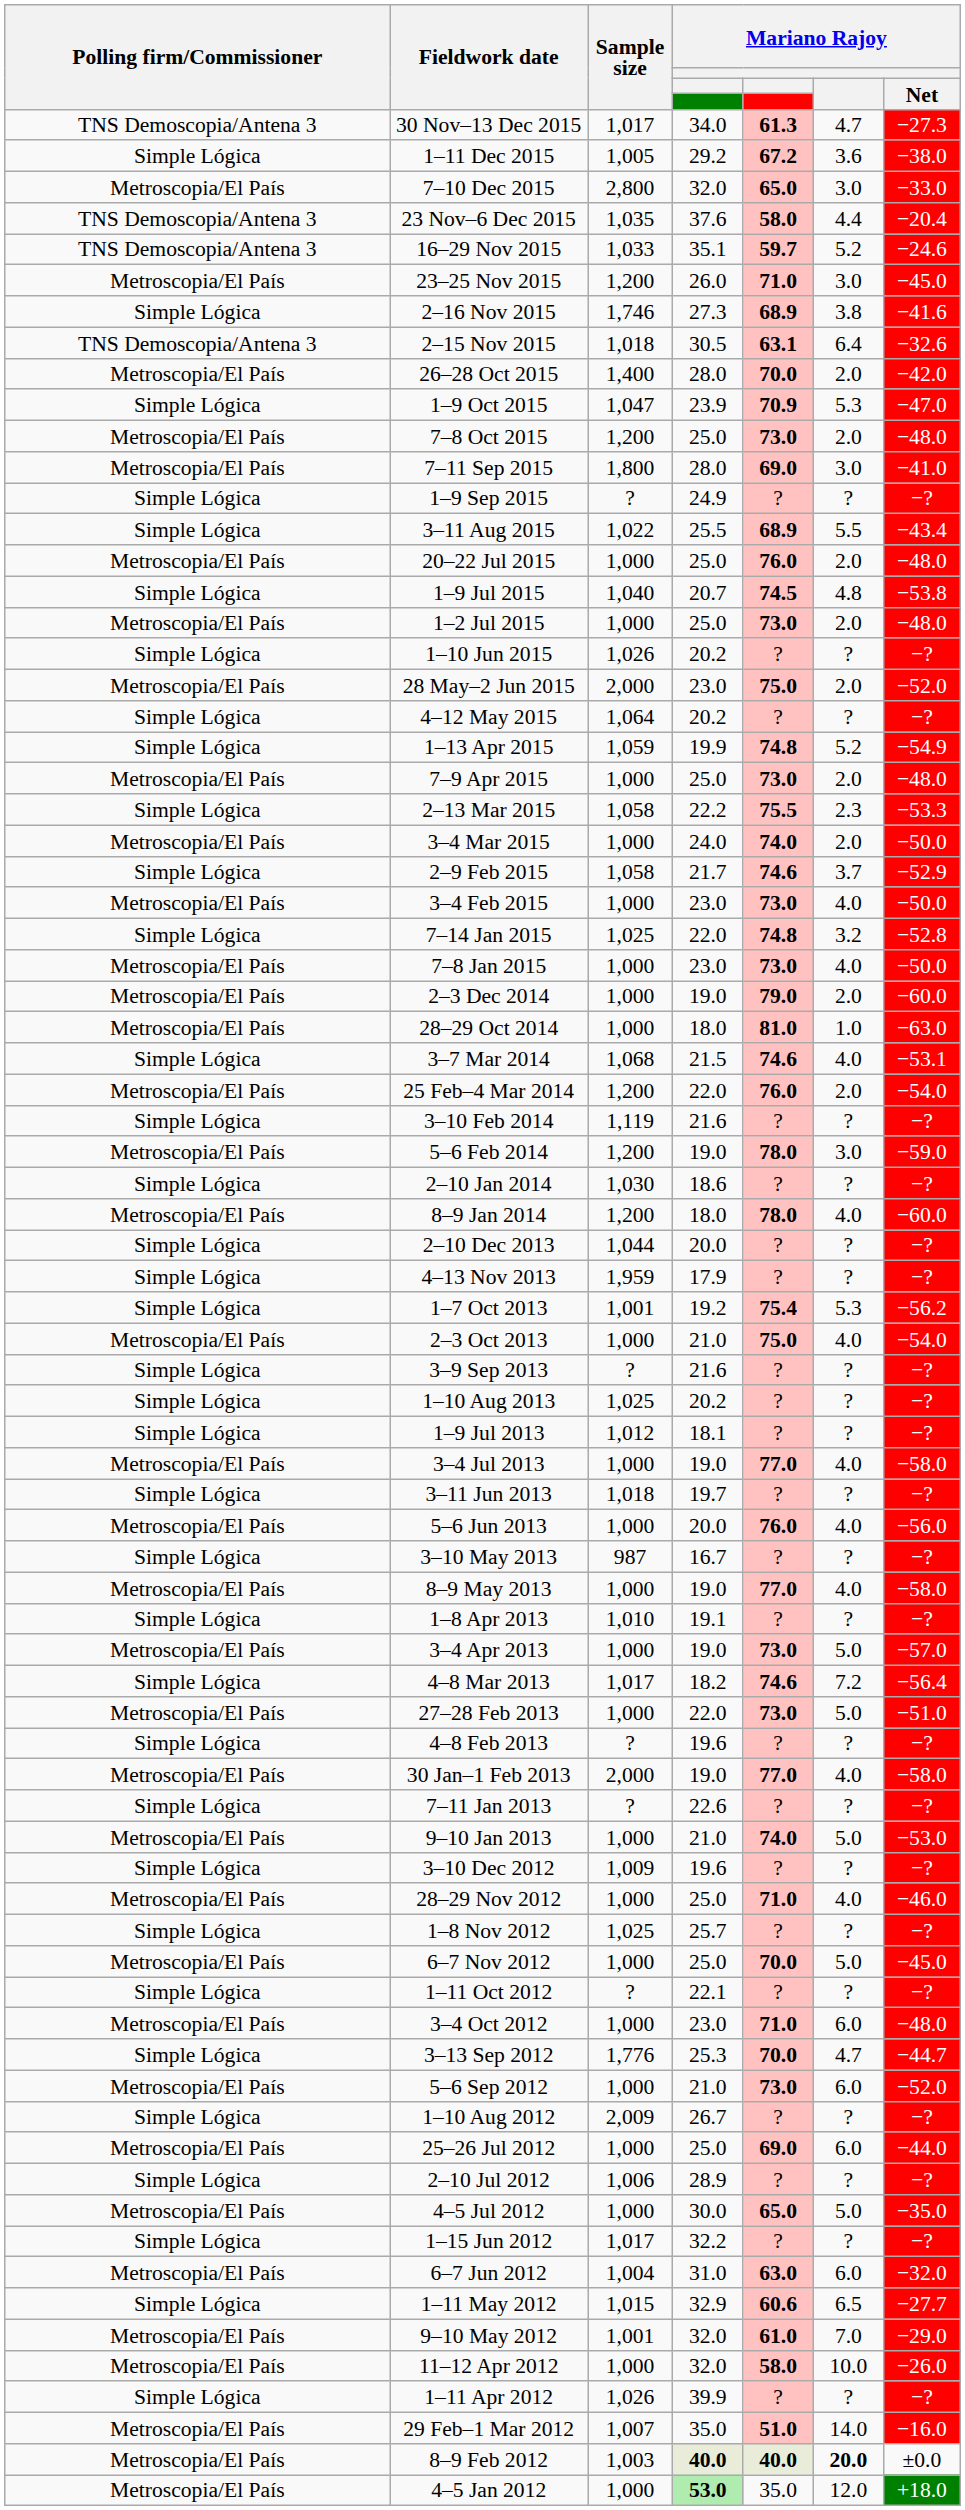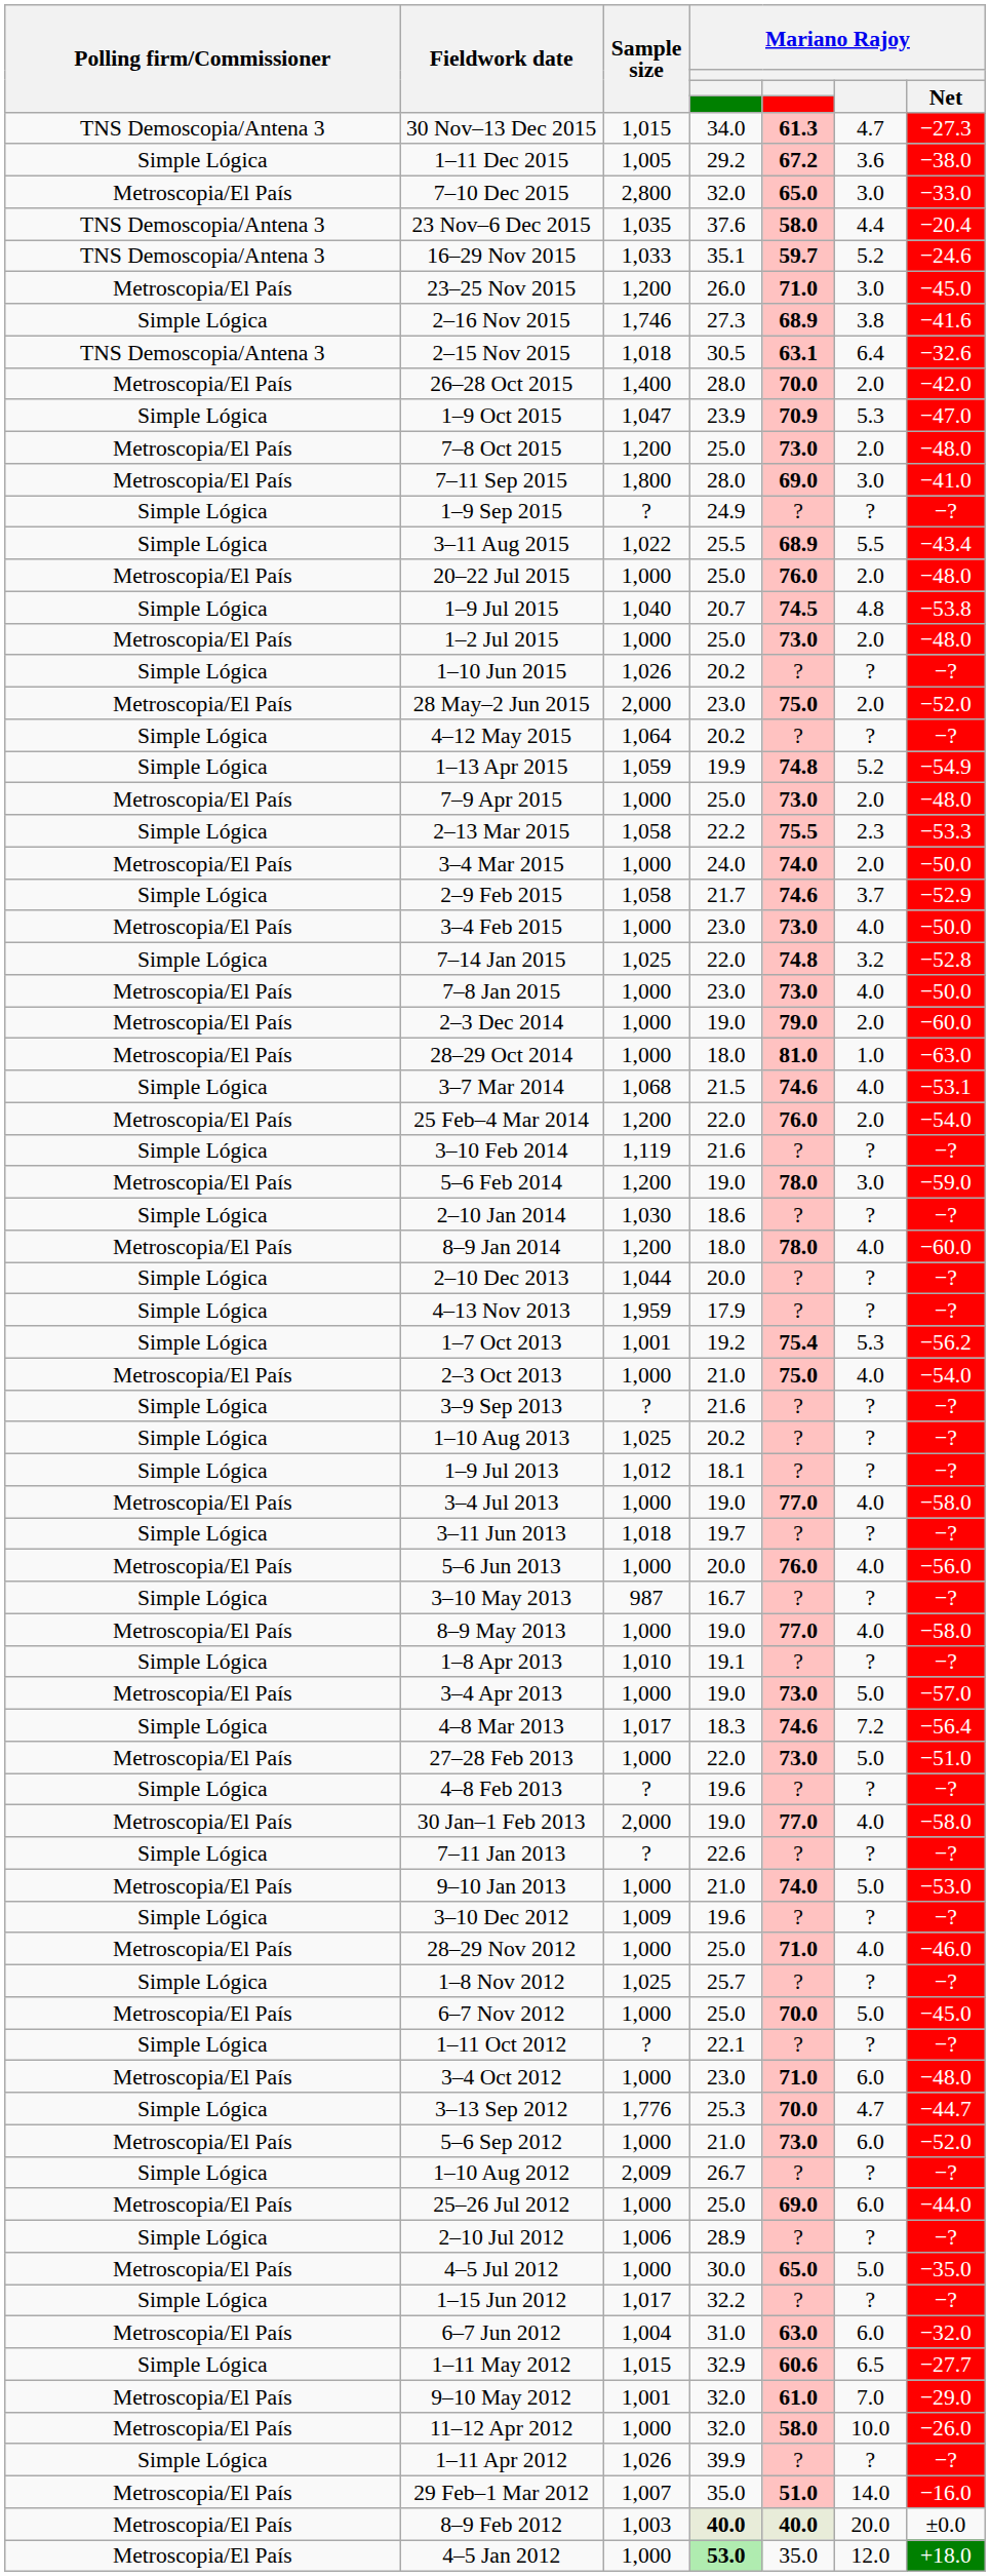30 Nov–13 Dec 2015 | Sample size: 1,017 -> 1,015
4–8 Mar 2013 | column 4: 18.2 -> 18.3
8–9 Feb 2012 | column 6: bold -> normal
